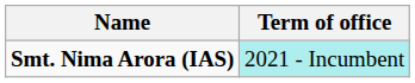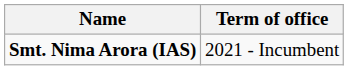Smt. Nima Arora (IAS) | Term of office: paleturquoise background -> no background
